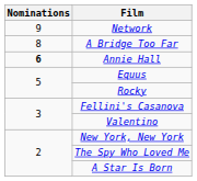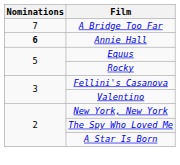- row: 9 | Network
A Bridge Too Far | Nominations: 8 -> 7
